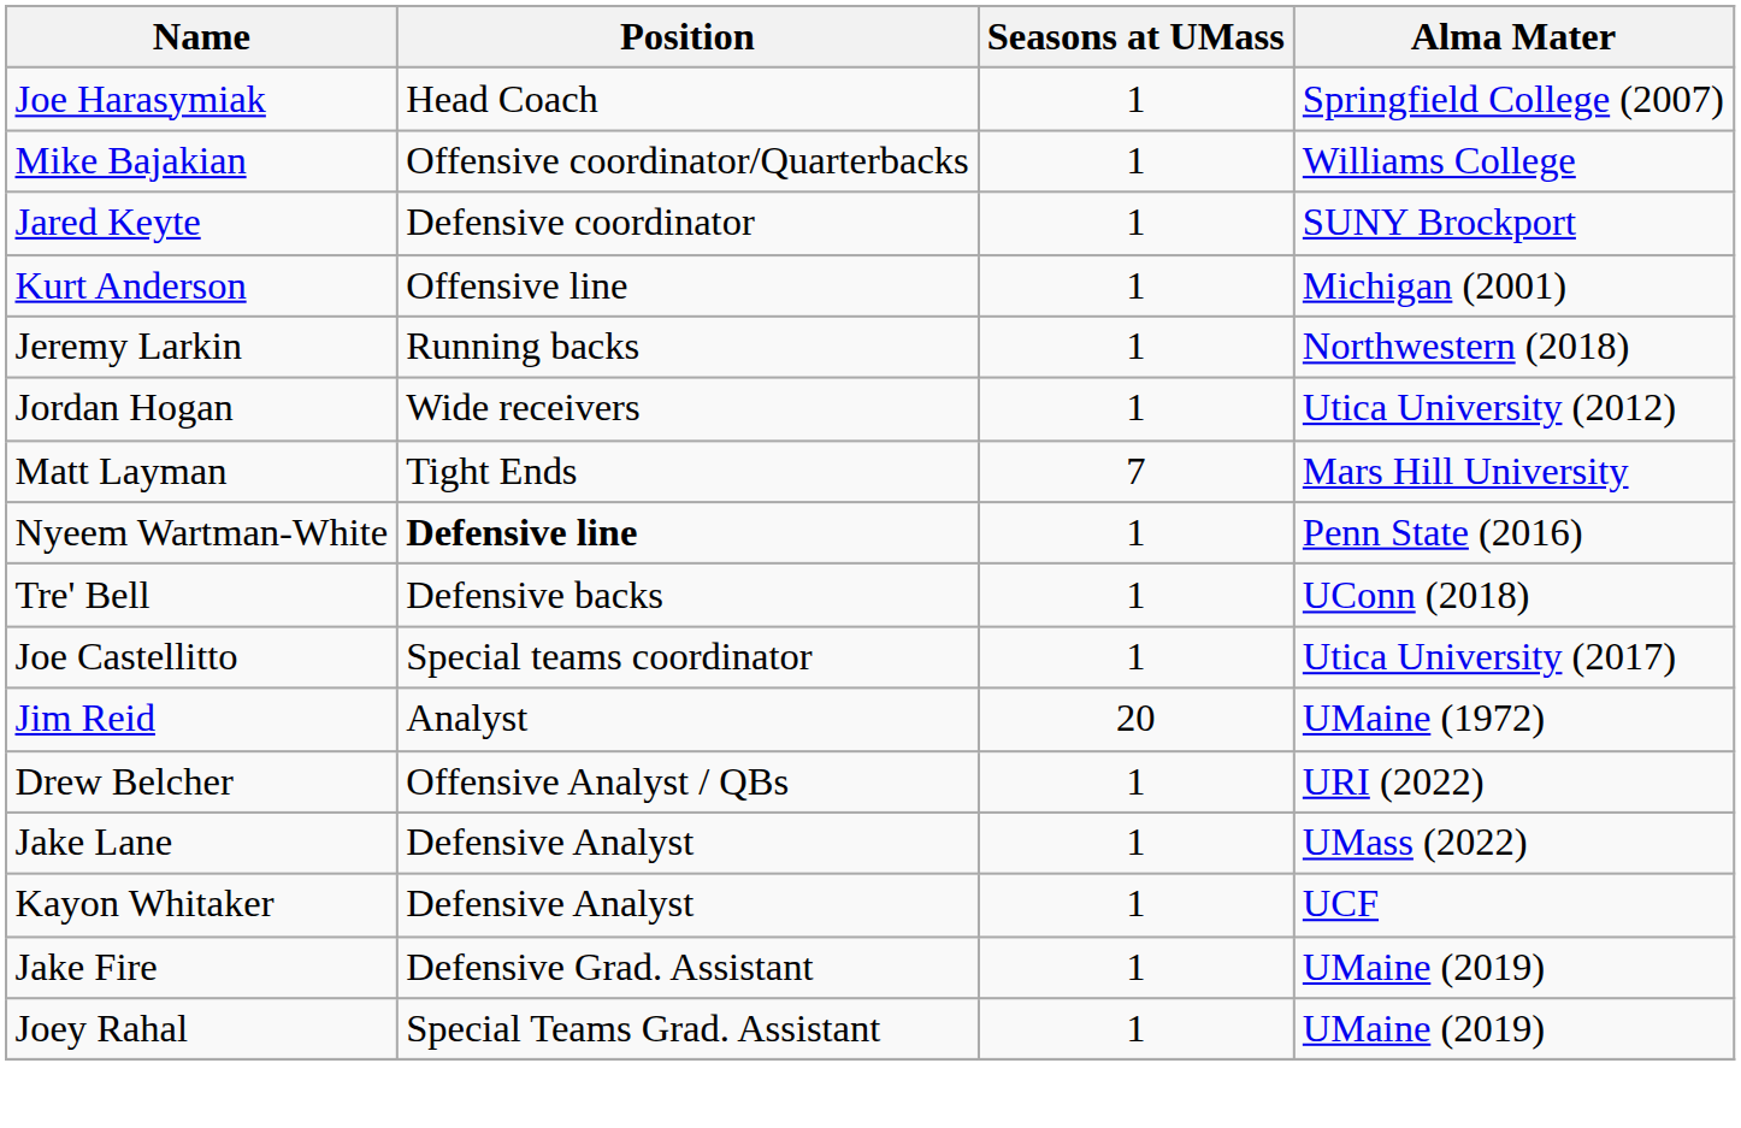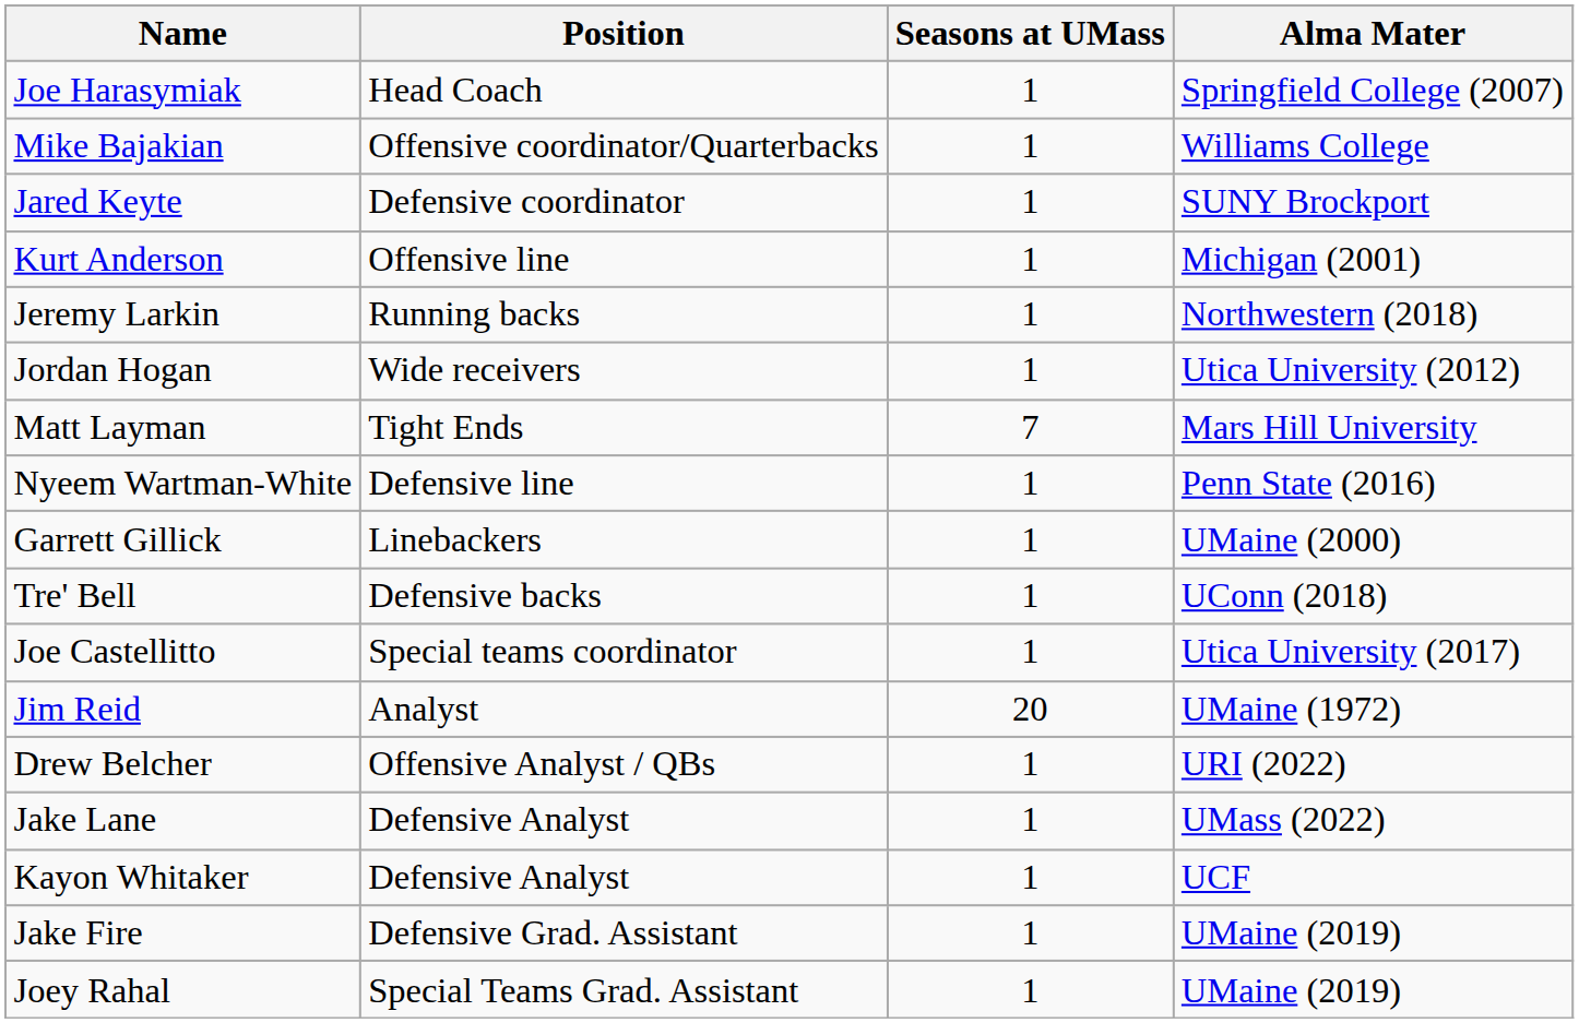Nyeem Wartman-White | Position: bold -> normal
+ row: Garrett Gillick | Linebackers | 1 | UMaine (2000)
